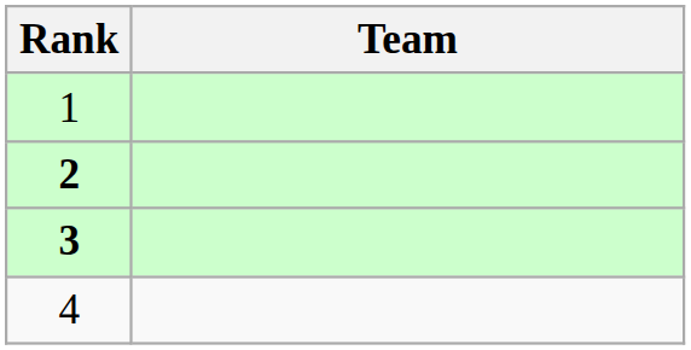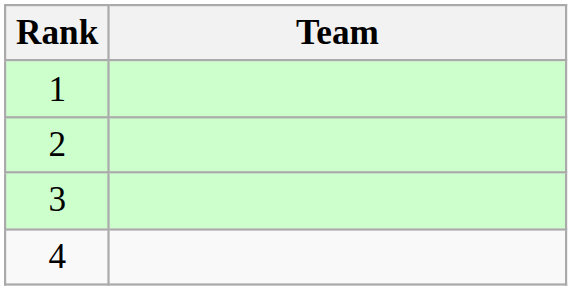2 | Rank: bold -> normal
3 | Rank: bold -> normal
